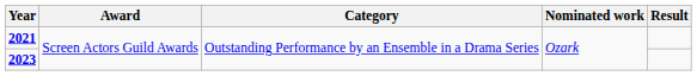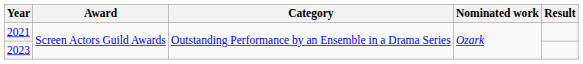2021 | Year: bold -> normal
2023 | Year: bold -> normal
